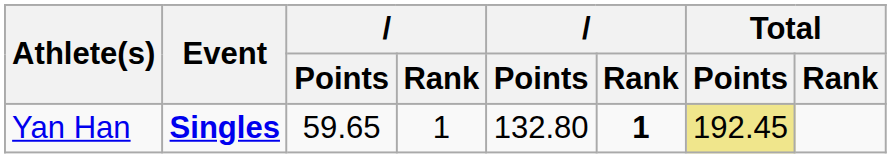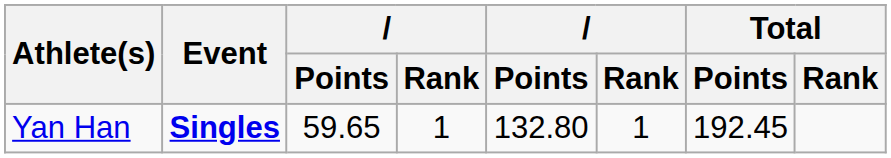Yan Han | column 6: bold -> normal
Yan Han | Total / Points: khaki background -> no background
